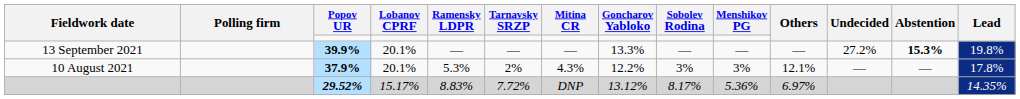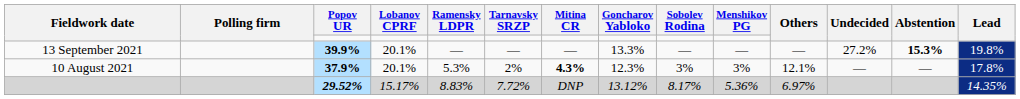10 August 2021 | Mitina CR: normal -> bold
10 August 2021 | Goncharov Yabloko: 12.2% -> 12.3%
